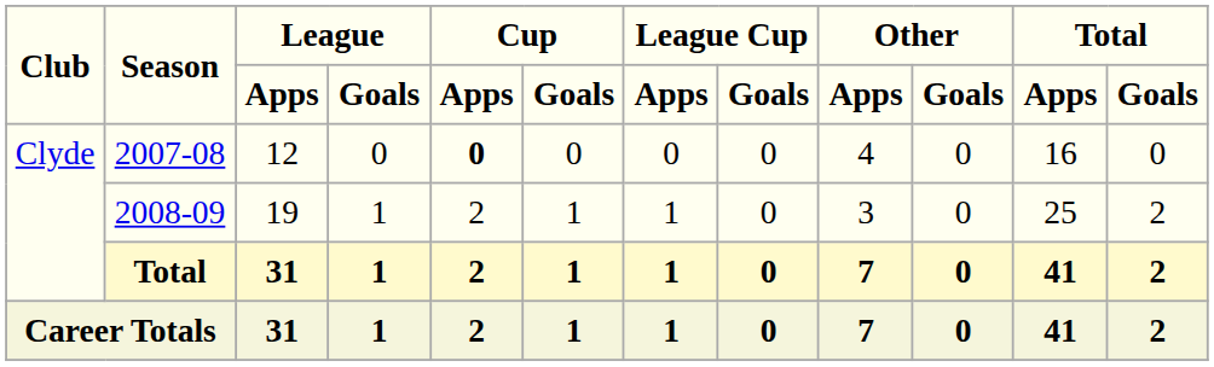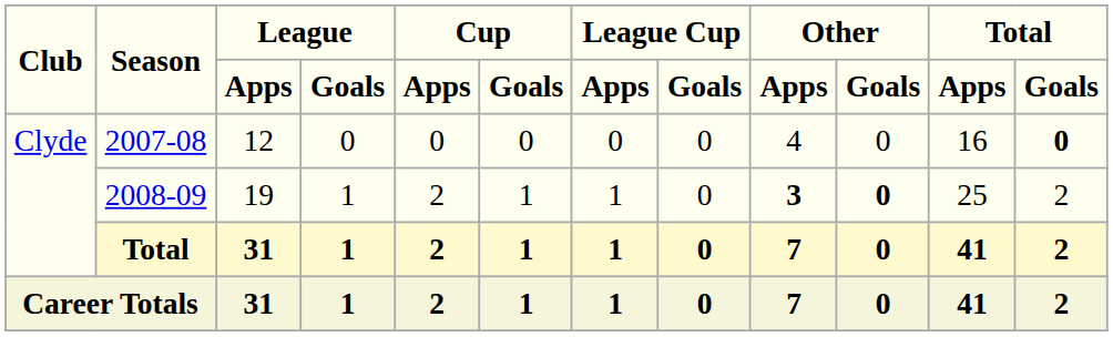2007-08 | Cup / Apps: bold -> normal
2007-08 | Total / Goals: normal -> bold
2008-09 | Other / Apps: normal -> bold
2008-09 | Other / Goals: normal -> bold
